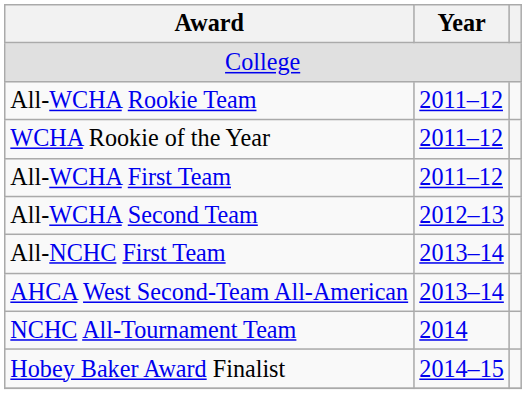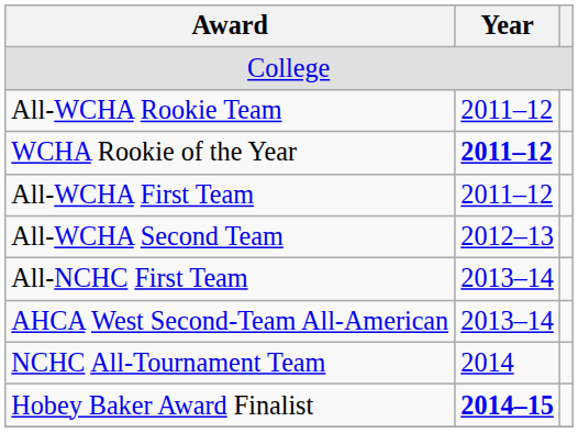WCHA Rookie of the Year | Year: normal -> bold
Hobey Baker Award Finalist | Year: normal -> bold
